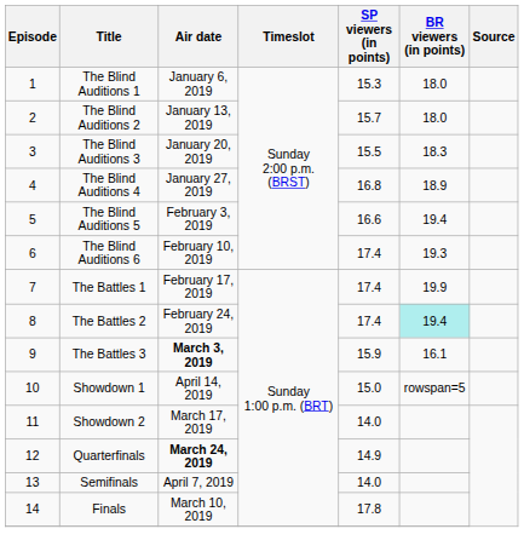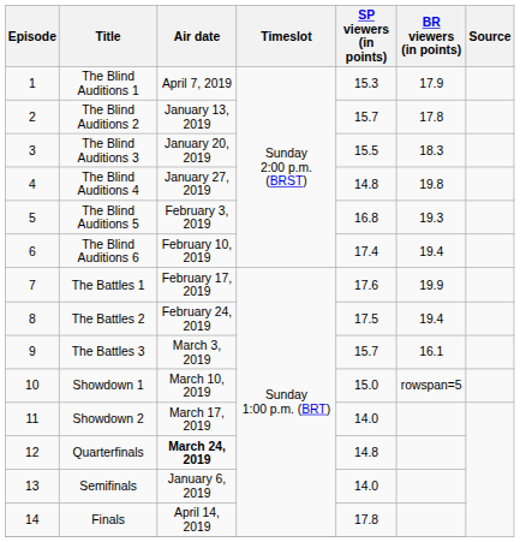The Blind Auditions 1 | Air date: January 6, 2019 -> April 7, 2019
The Blind Auditions 1 | BR viewers (in points): 18.0 -> 17.9
The Blind Auditions 2 | BR viewers (in points): 18.0 -> 17.8
The Blind Auditions 4 | SP viewers (in points): 16.8 -> 14.8
The Blind Auditions 4 | BR viewers (in points): 18.9 -> 19.8
The Blind Auditions 5 | SP viewers (in points): 16.6 -> 16.8
The Blind Auditions 5 | BR viewers (in points): 19.4 -> 19.3
The Blind Auditions 6 | BR viewers (in points): 19.3 -> 19.4
The Battles 1 | SP viewers (in points): 17.4 -> 17.6
The Battles 2 | SP viewers (in points): 17.4 -> 17.5
The Battles 2 | BR viewers (in points): paleturquoise background -> no background
The Battles 3 | Air date: bold -> normal
The Battles 3 | SP viewers (in points): 15.9 -> 15.7
Showdown 1 | Air date: April 14, 2019 -> March 10, 2019
Quarterfinals | SP viewers (in points): 14.9 -> 14.8
Semifinals | Air date: April 7, 2019 -> January 6, 2019
Finals | Air date: March 10, 2019 -> April 14, 2019
